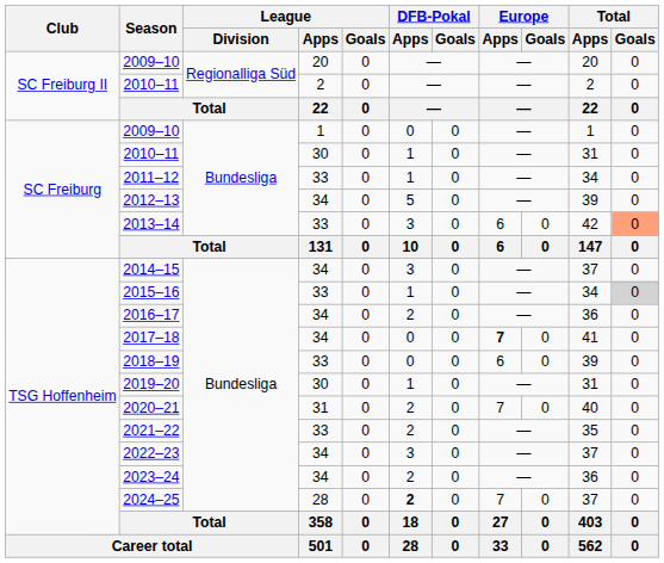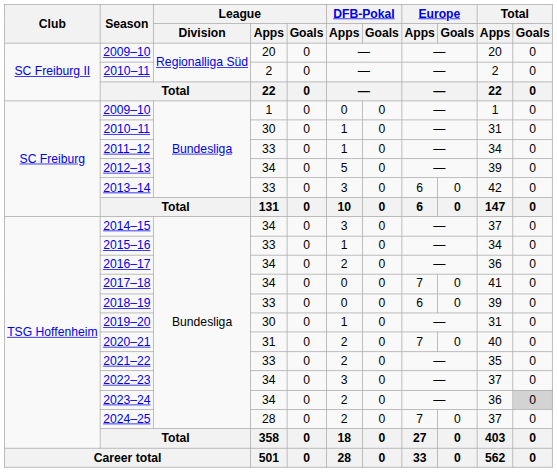2013–14 | Total / Goals: lightsalmon background -> no background
2015–16 | Total / Goals: lightgrey background -> no background
2017–18 | Europe / Apps: bold -> normal
2023–24 | Total / Goals: no background -> lightgrey background
2024–25 | DFB-Pokal / Apps: bold -> normal
